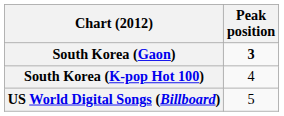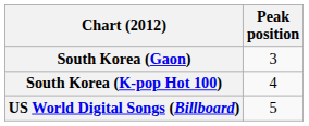South Korea (Gaon) | Peak position: bold -> normal
